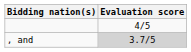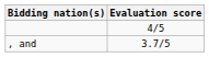, and | Evaluation score: lightgrey background -> no background
